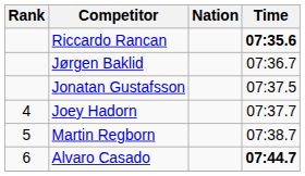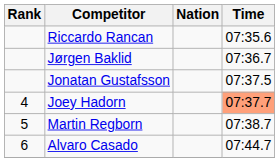Riccardo Rancan | Time: bold -> normal
Joey Hadorn | Time: no background -> lightsalmon background
Alvaro Casado | Time: bold -> normal
